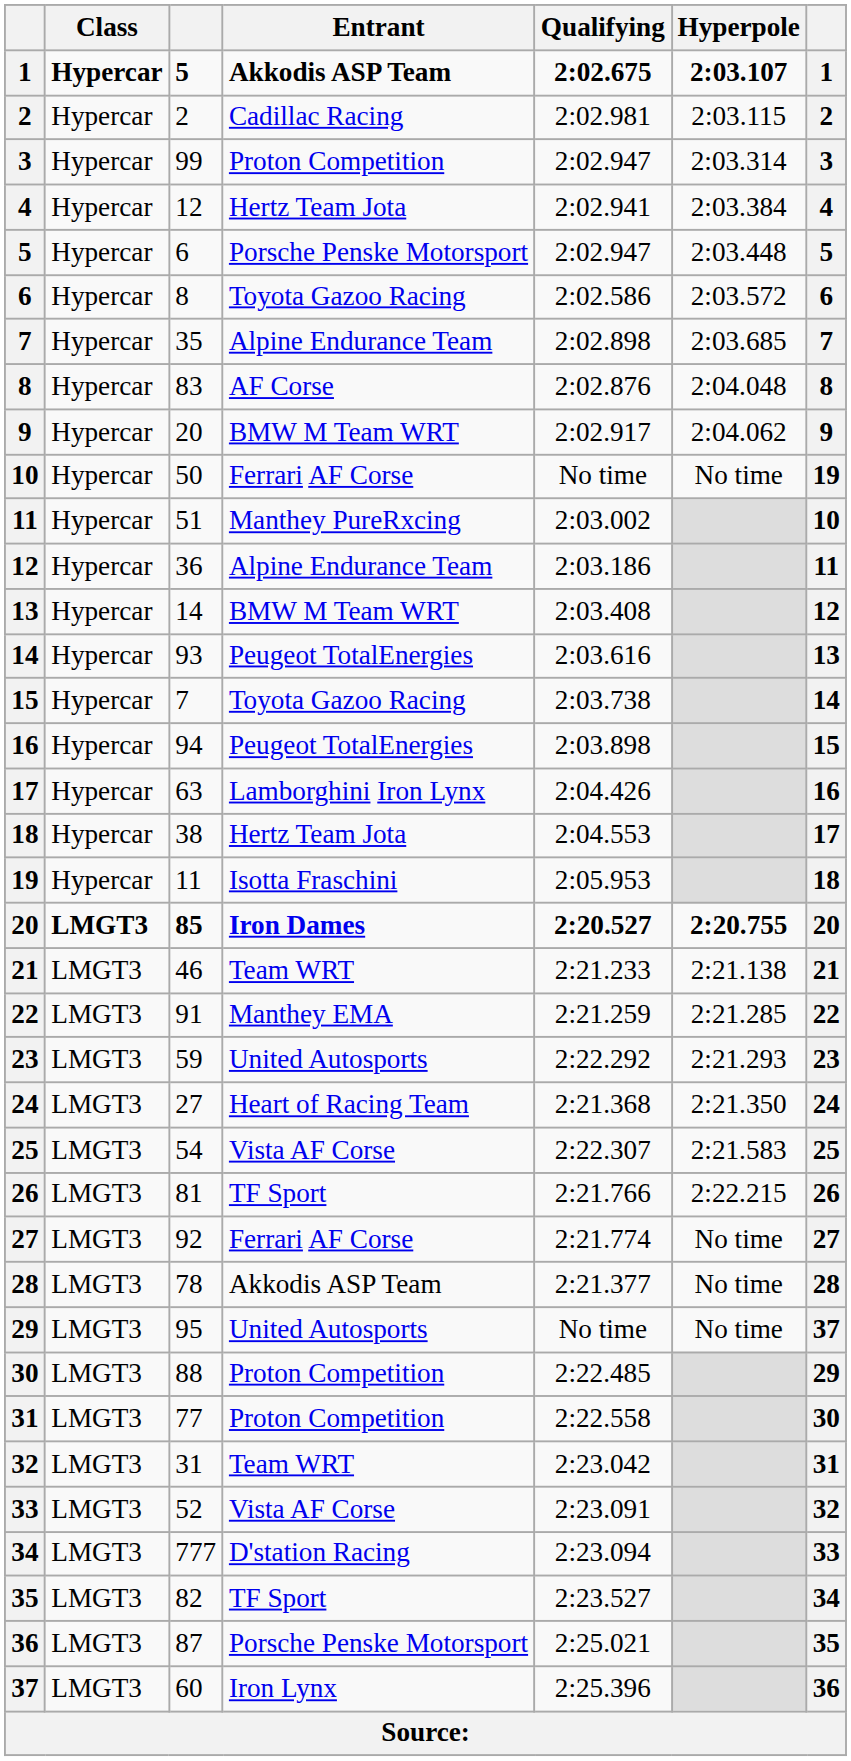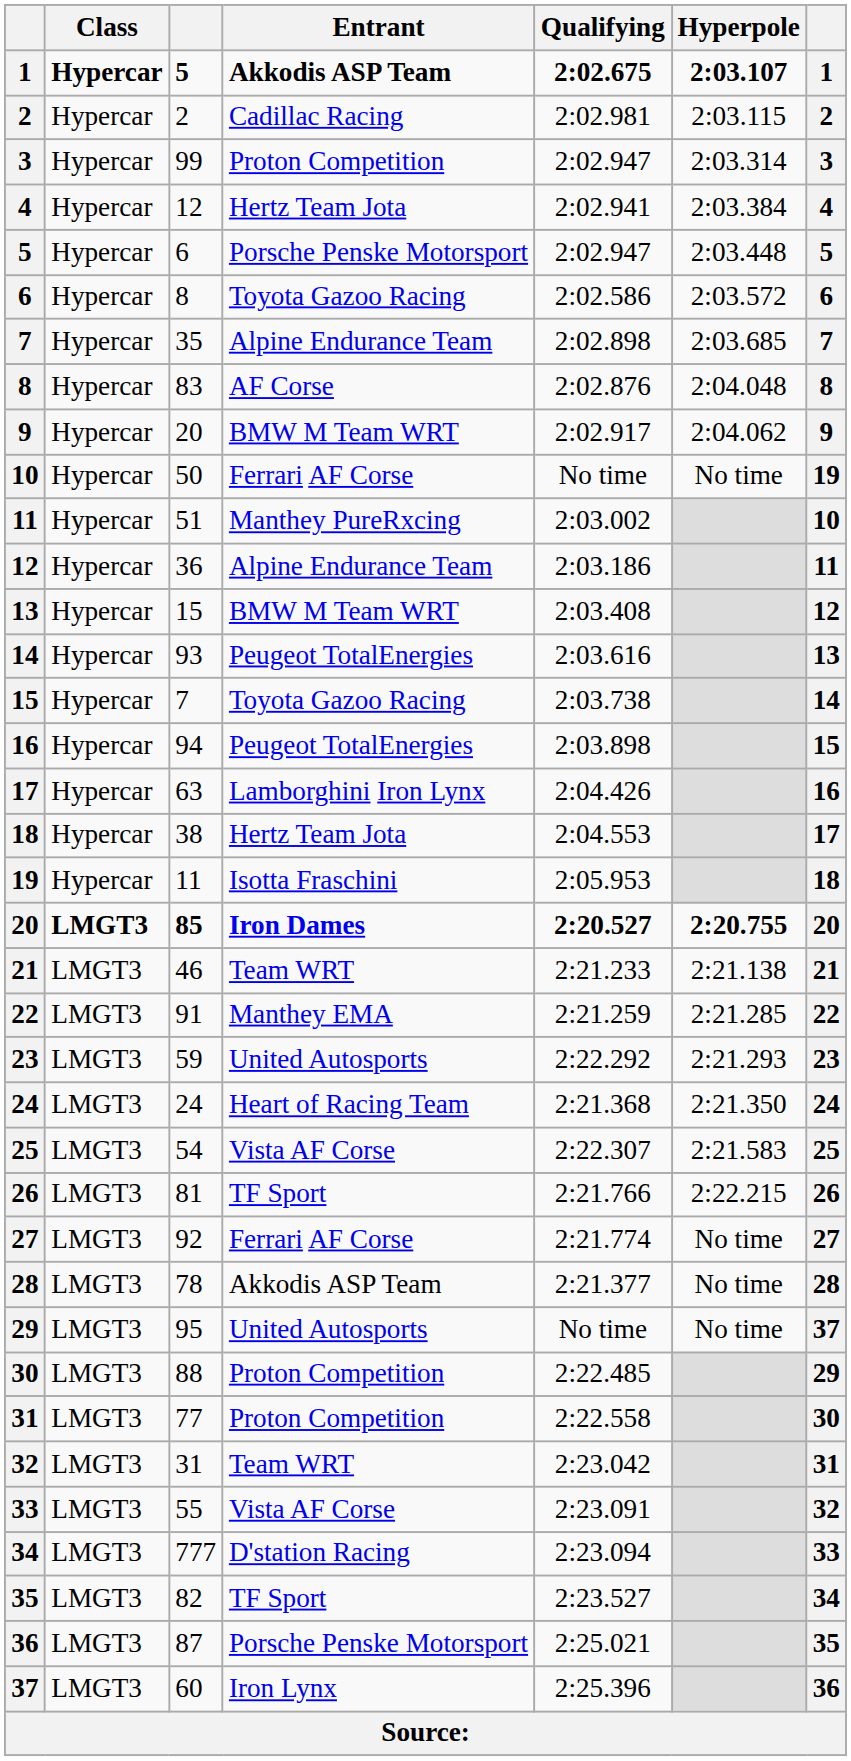row 14 | column 3: 14 -> 15
row 25 | column 3: 27 -> 24
row 34 | column 3: 52 -> 55
